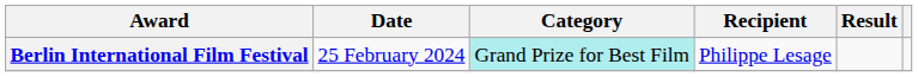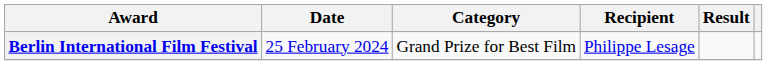Berlin International Film Festival | Category: paleturquoise background -> no background
